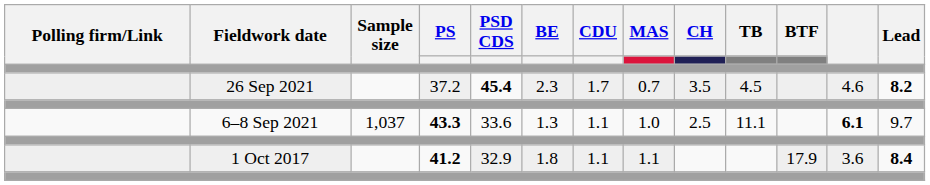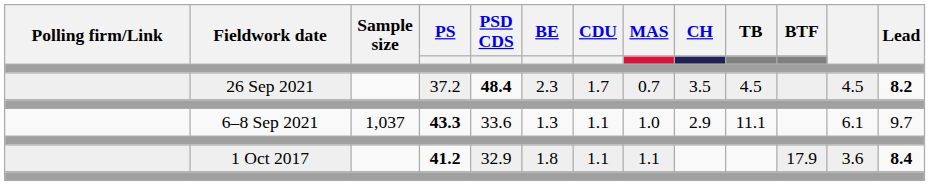26 Sep 2021 | PSD CDS: 45.4 -> 48.4
26 Sep 2021 | column 12: 4.6 -> 4.5
6–8 Sep 2021 | CH: 2.5 -> 2.9
6–8 Sep 2021 | column 12: bold -> normal
